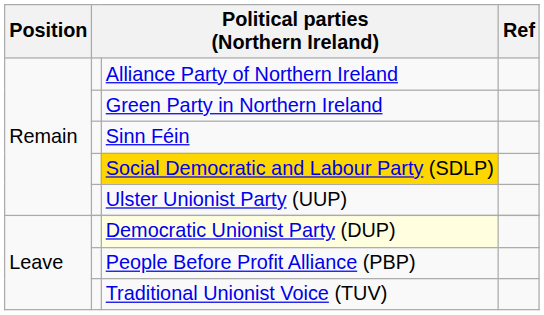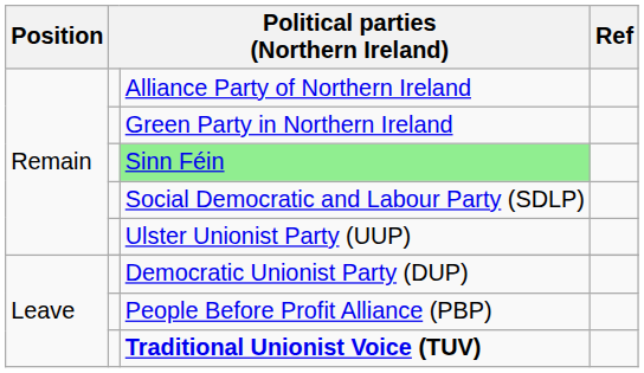Sinn Féin | column 3: no background -> lightgreen background
Social Democratic and Labour Party (SDLP) | column 3: gold background -> no background
Democratic Unionist Party (DUP) | column 3: lightyellow background -> no background
Traditional Unionist Voice (TUV) | column 3: normal -> bold
